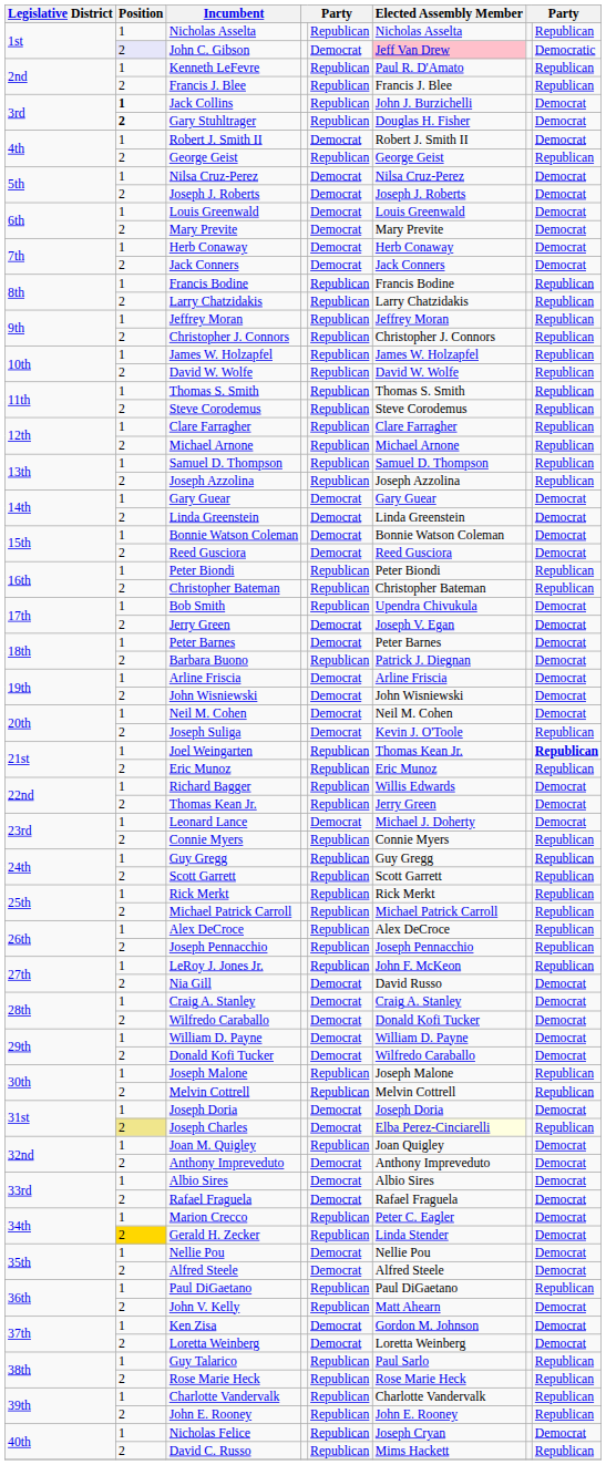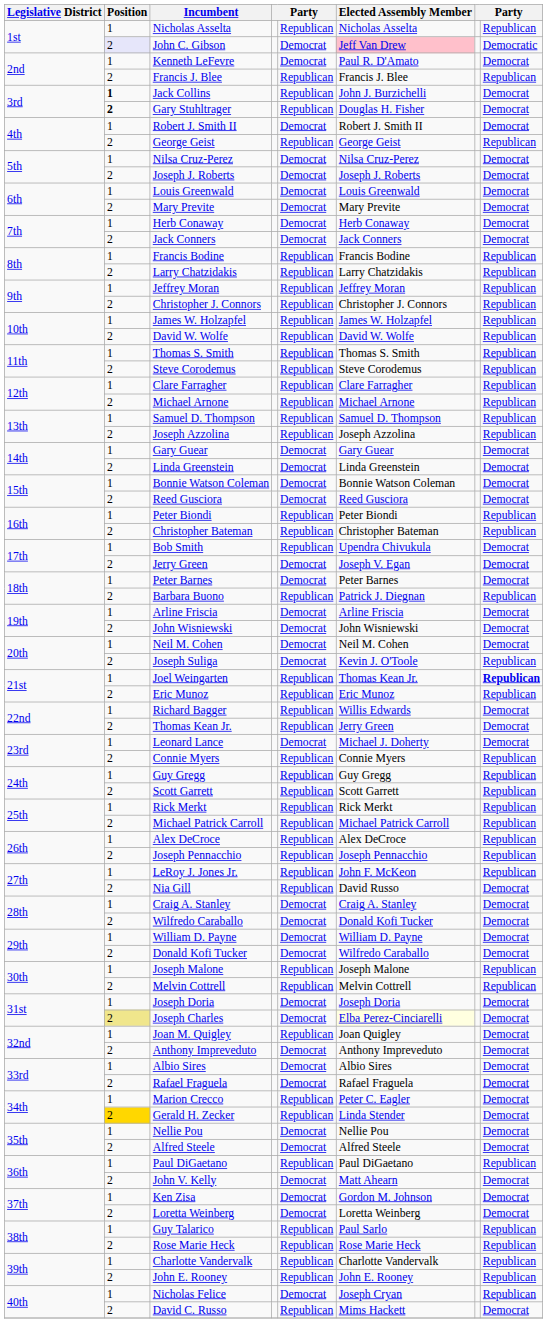Kenneth LeFevre | column 5: Republican -> Democrat
Kenneth LeFevre | column 8: Republican -> Democrat
Barbara Buono | column 8: Democrat -> Republican
Nia Gill | column 5: Democrat -> Republican
Joseph Charles | column 8: Republican -> Democrat
John V. Kelly | column 5: Republican -> Democrat
Nicholas Felice | column 5: Republican -> Democrat
Nicholas Felice | column 8: Democrat -> Republican
David C. Russo | column 8: Republican -> Democrat
